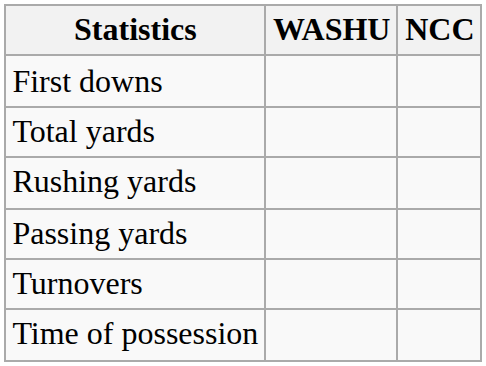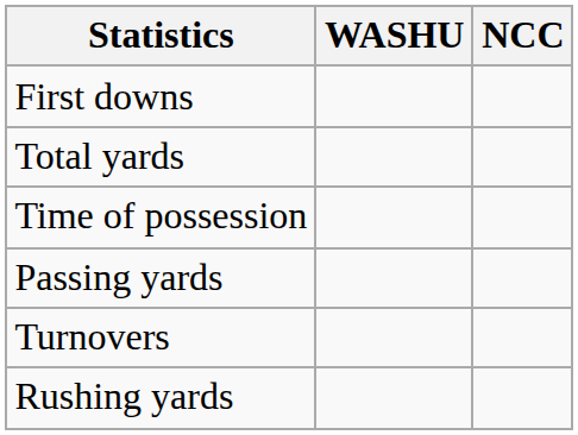rows swapped: Rushing yards <-> Time of possession
